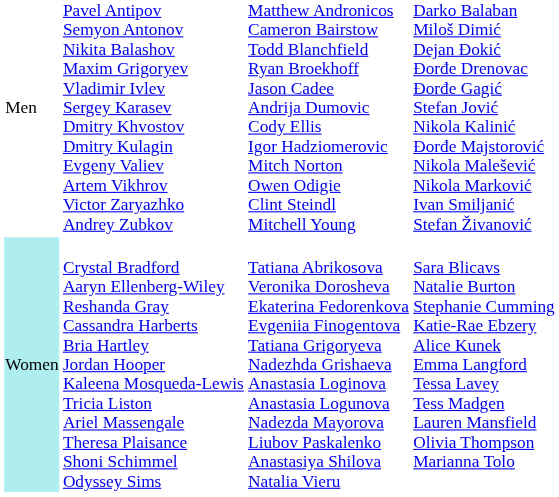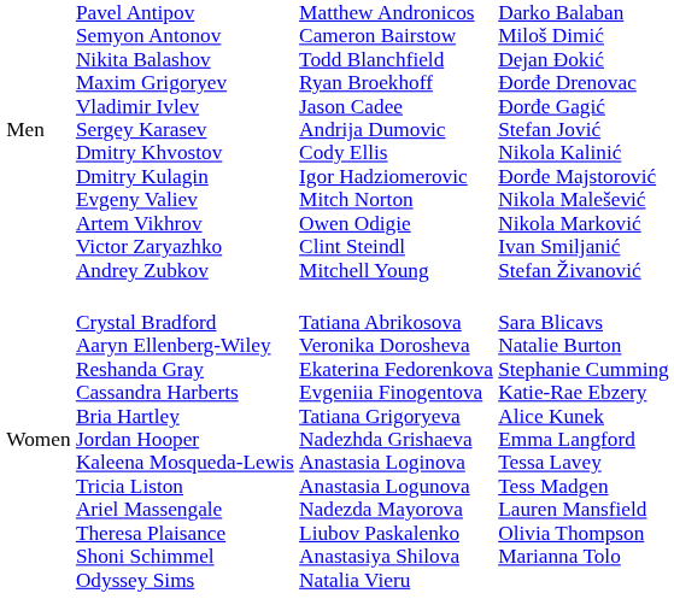Women | column 1: paleturquoise background -> no background
